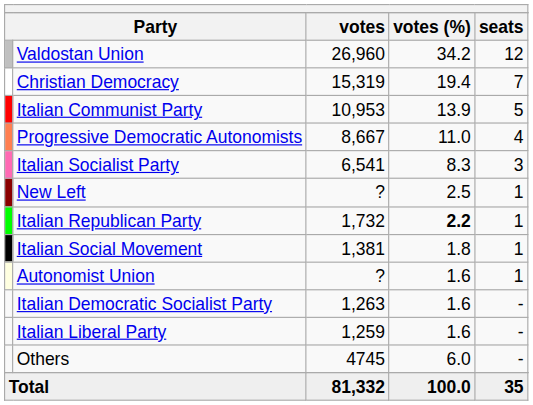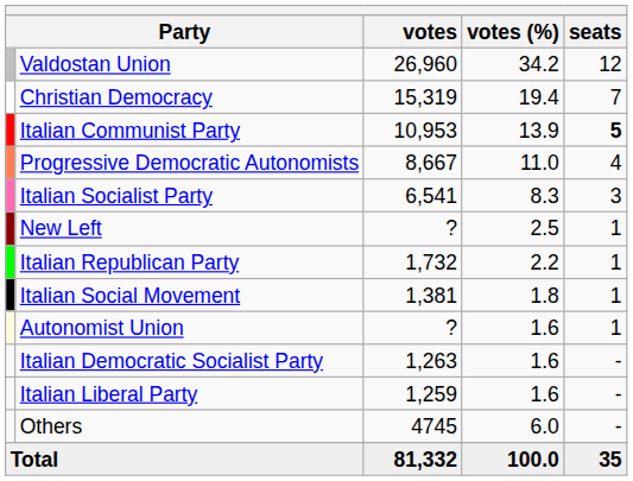Italian Communist Party | seats: normal -> bold
Italian Republican Party | votes (%): bold -> normal
